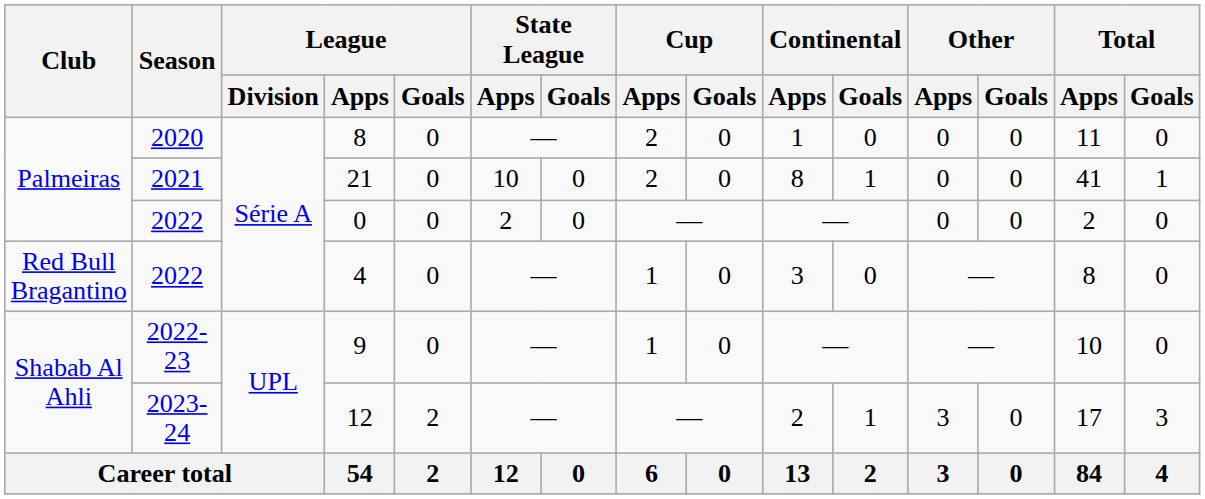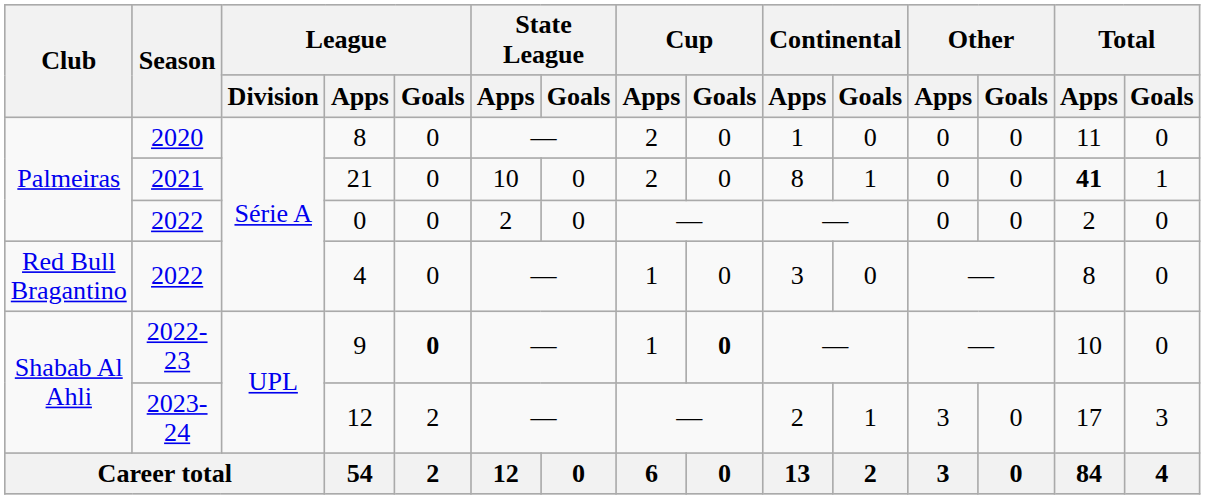21 | Total / Apps: normal -> bold
9 | League / Goals: normal -> bold
9 | Cup / Goals: normal -> bold
